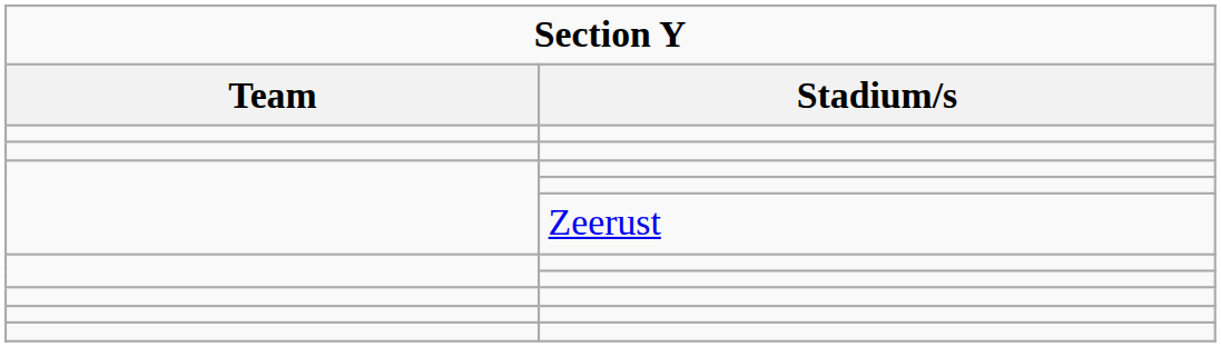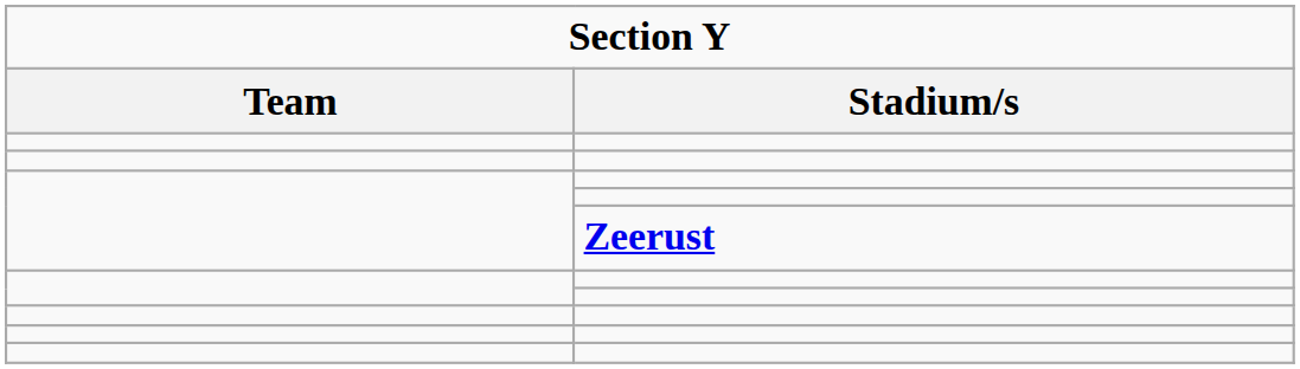Zeerust | Stadium/s: normal -> bold
